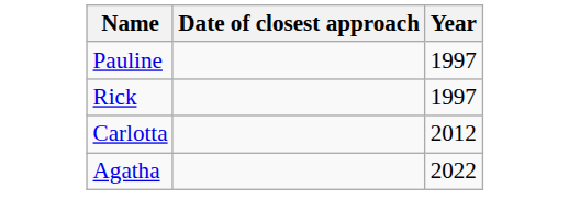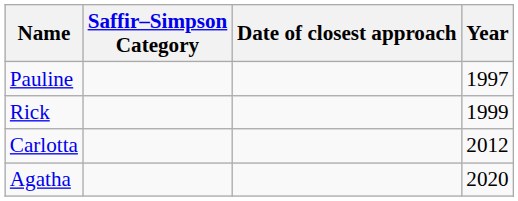+ column: Saffir–Simpson Category
Rick | Year: 1997 -> 1999
Agatha | Year: 2022 -> 2020
